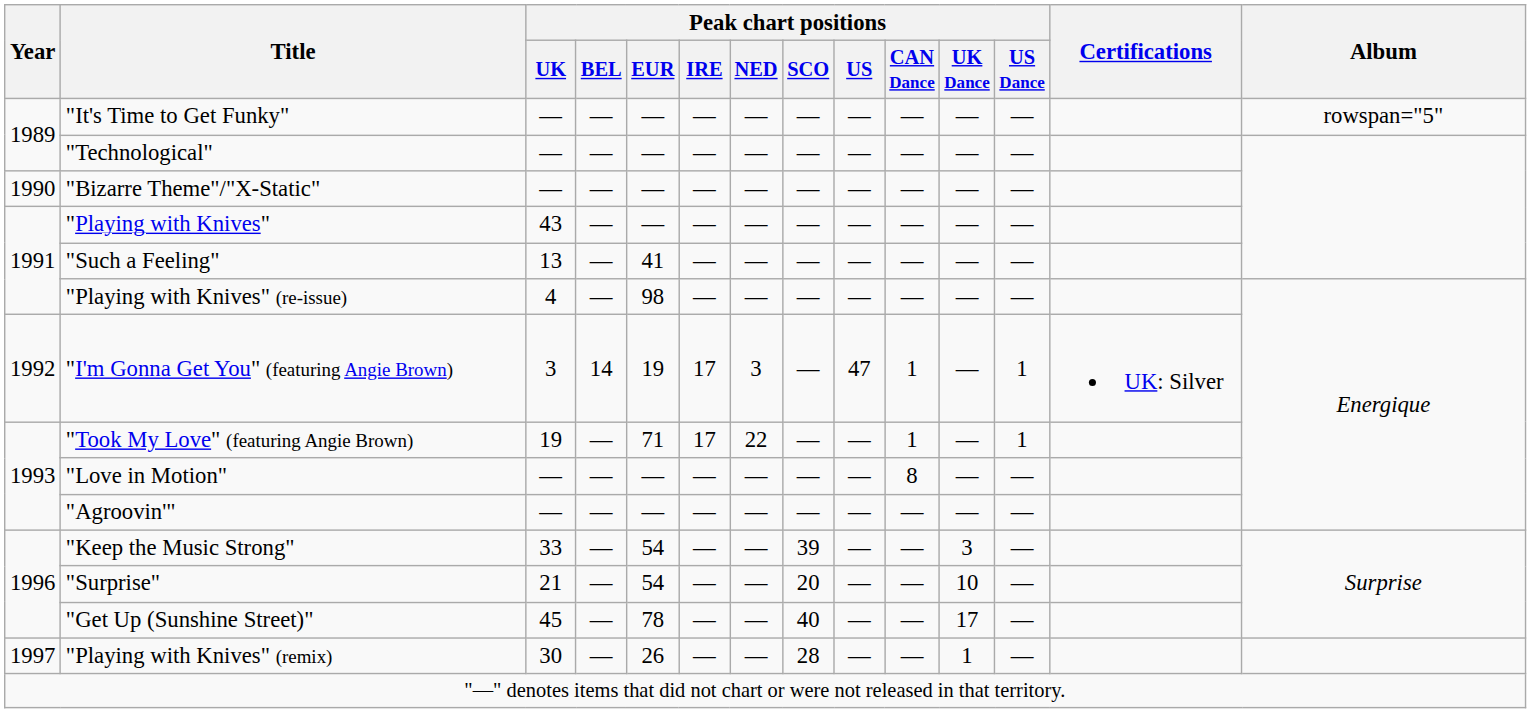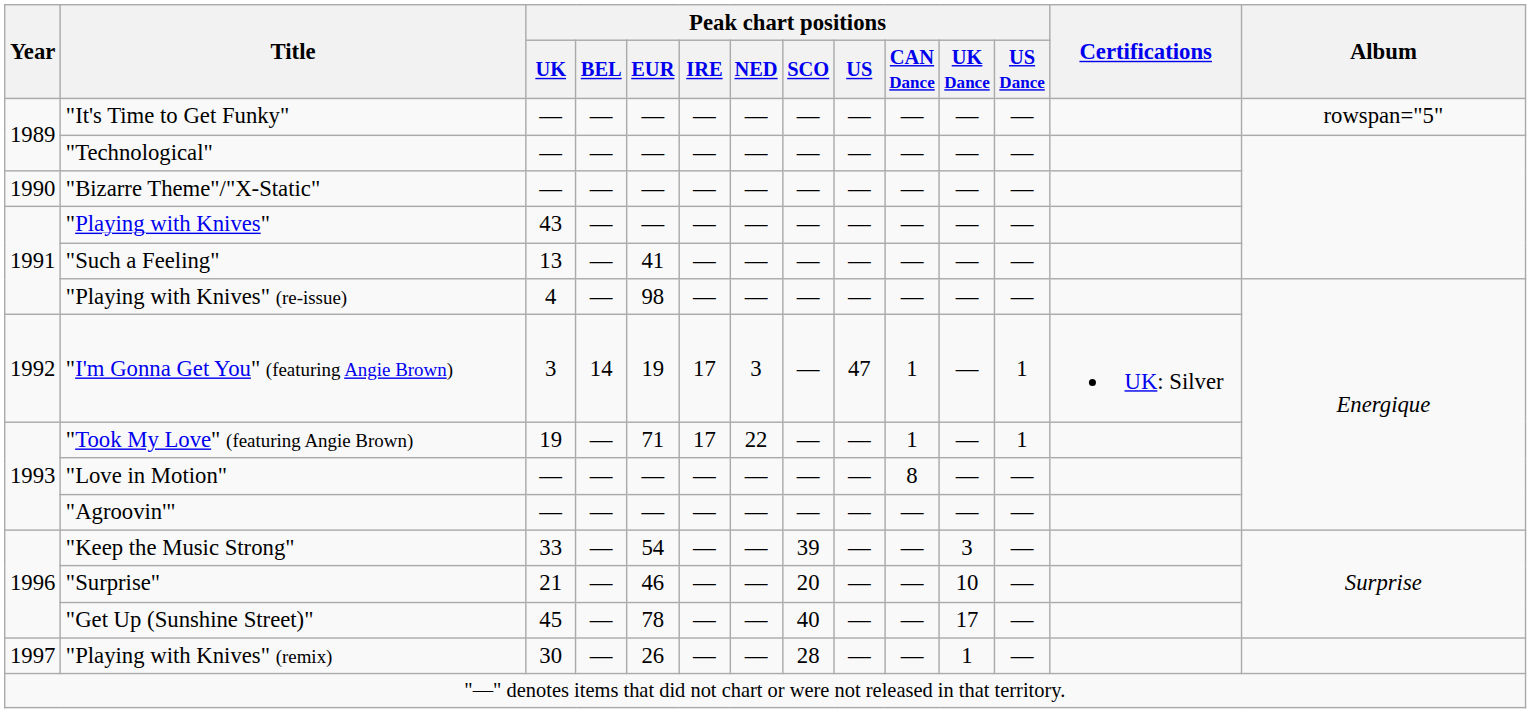"Surprise" | Peak chart positions / EUR: 54 -> 46
